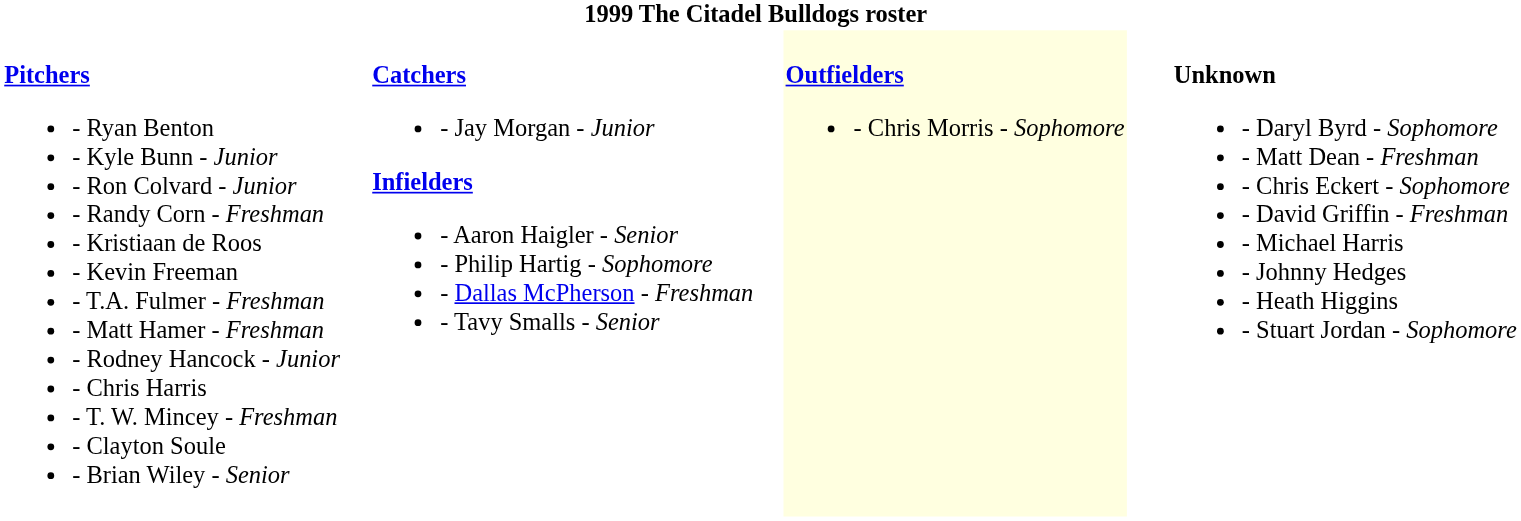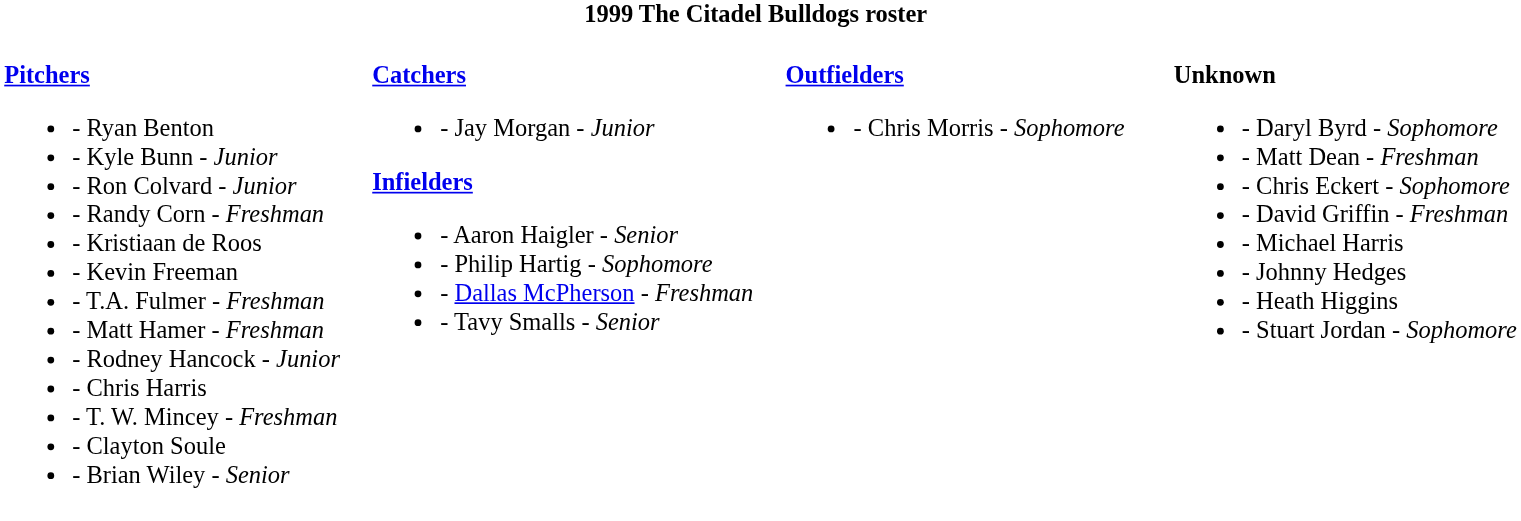row 2 | column 3: lightyellow background -> no background
